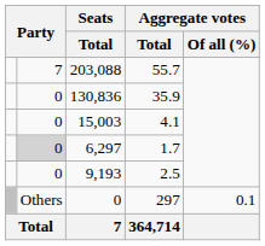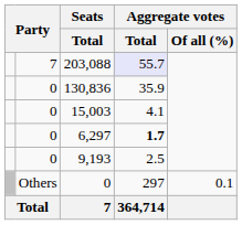203,088 | Aggregate votes / Total: no background -> lavender background
6,297 | column 2: lightgrey background -> no background
6,297 | Aggregate votes / Total: normal -> bold
